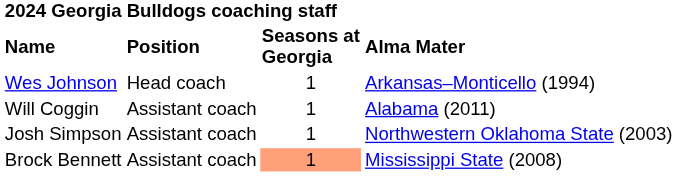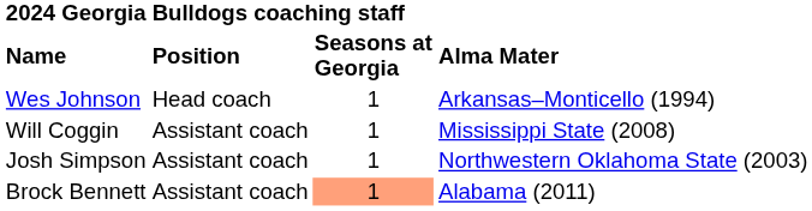Will Coggin | Alma Mater: Alabama (2011) -> Mississippi State (2008)
Brock Bennett | Alma Mater: Mississippi State (2008) -> Alabama (2011)
